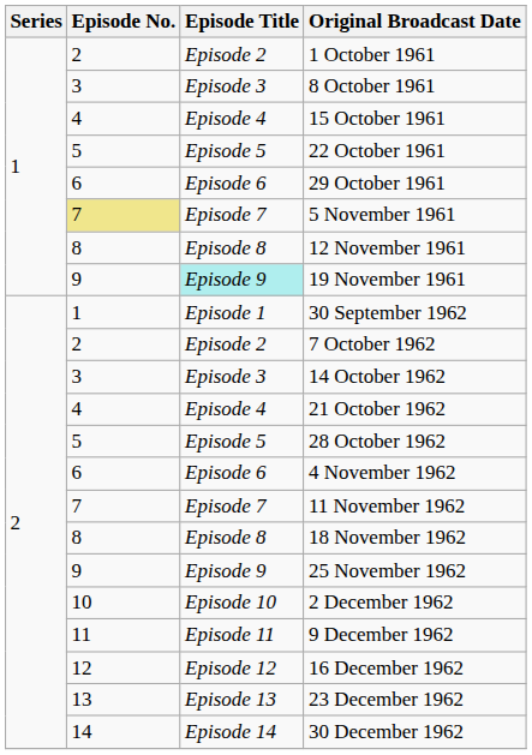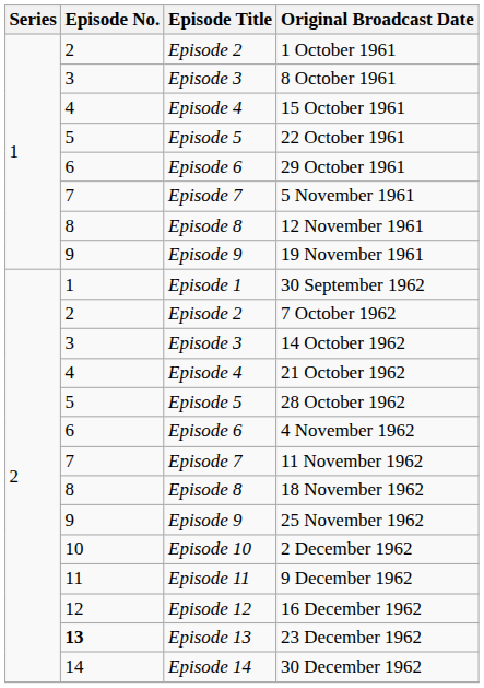5 November 1961 | Episode No.: khaki background -> no background
19 November 1961 | Episode Title: paleturquoise background -> no background
23 December 1962 | Episode No.: normal -> bold
